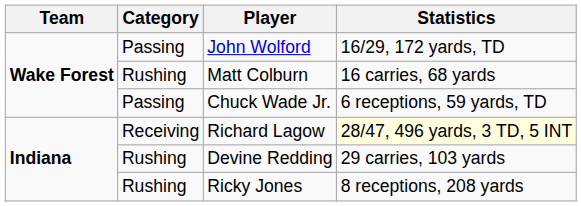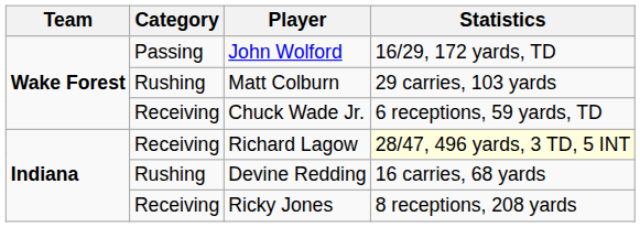Matt Colburn | Statistics: 16 carries, 68 yards -> 29 carries, 103 yards
Chuck Wade Jr. | Category: Passing -> Receiving
Devine Redding | Statistics: 29 carries, 103 yards -> 16 carries, 68 yards
Ricky Jones | Category: Rushing -> Receiving
